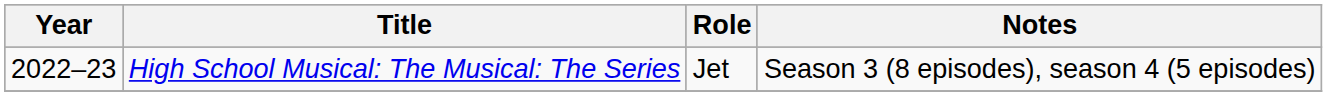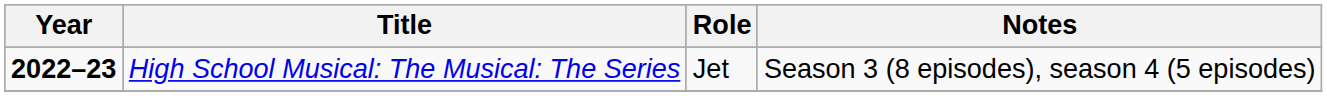High School Musical: The Musical: The Series | Year: normal -> bold
